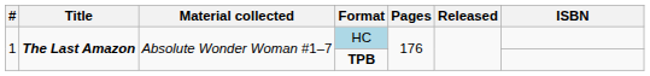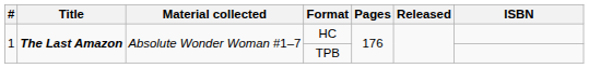HC | Format: lightblue background -> no background
TPB | Format: bold -> normal
